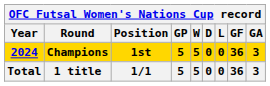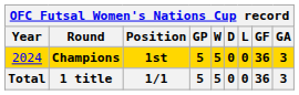Champions | Year: bold -> normal
